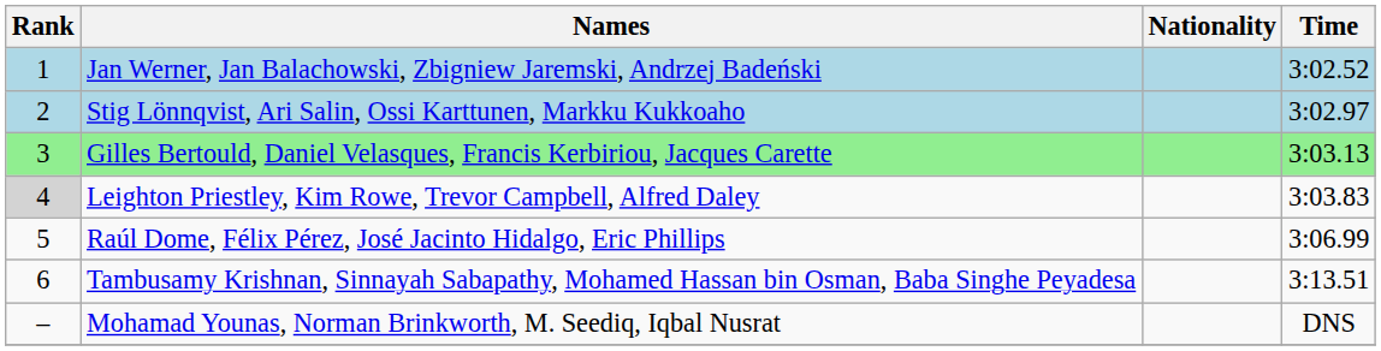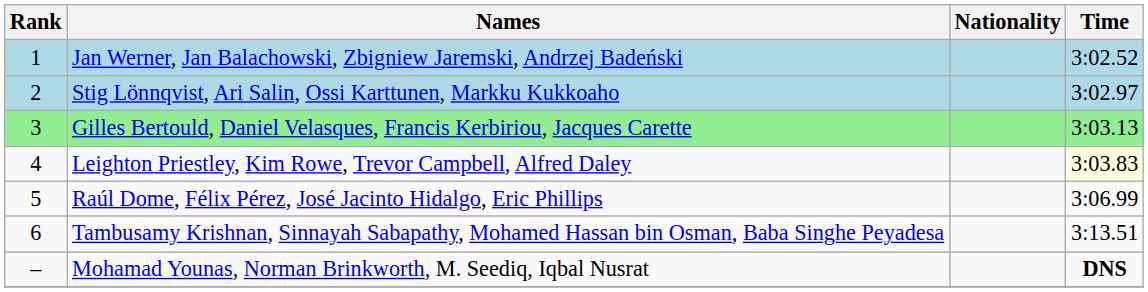Leighton Priestley, Kim Rowe, Trevor Campbell, Alfred Daley | Rank: lightgrey background -> no background
Leighton Priestley, Kim Rowe, Trevor Campbell, Alfred Daley | Time: no background -> lightyellow background
Mohamad Younas, Norman Brinkworth, M. Seediq, Iqbal Nusrat | Time: normal -> bold
